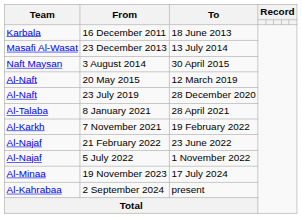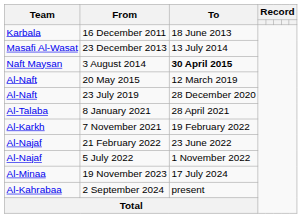3 August 2014 | To: normal -> bold
